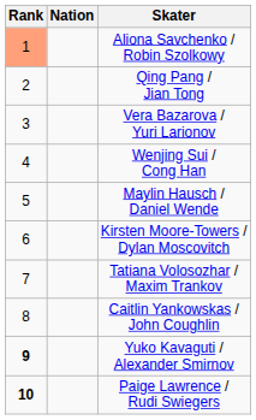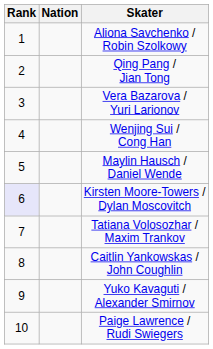Aliona Savchenko / Robin Szolkowy | Rank: lightsalmon background -> no background
Kirsten Moore-Towers / Dylan Moscovitch | Rank: no background -> lavender background
Yuko Kavaguti / Alexander Smirnov | Rank: bold -> normal
Paige Lawrence / Rudi Swiegers | Rank: bold -> normal
